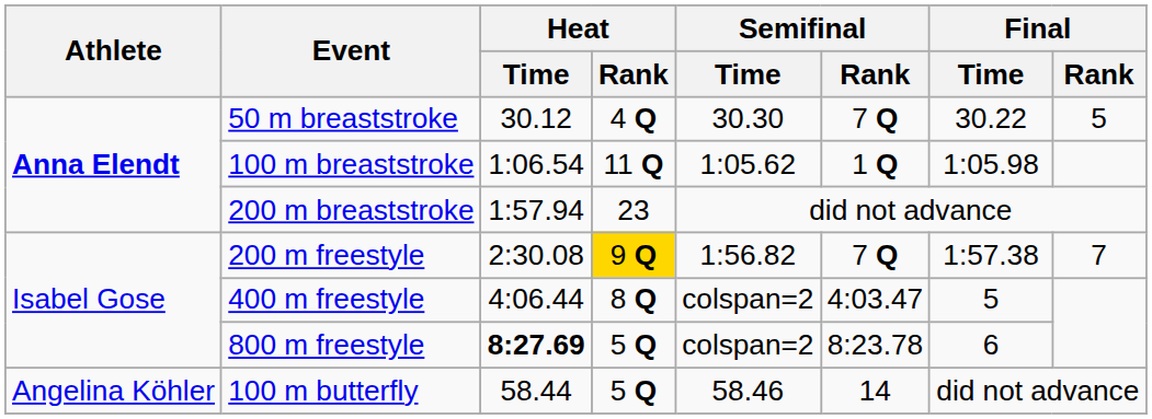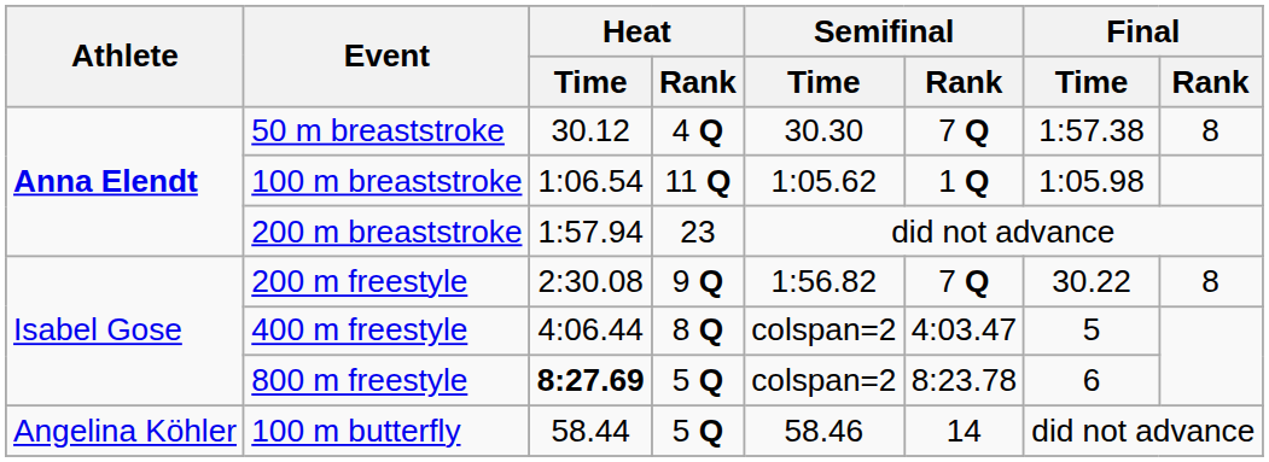50 m breaststroke | Final / Time: 30.22 -> 1:57.38
50 m breaststroke | Final / Rank: 5 -> 8
200 m freestyle | Heat / Rank: gold background -> no background
200 m freestyle | Final / Time: 1:57.38 -> 30.22
200 m freestyle | Final / Rank: 7 -> 8
